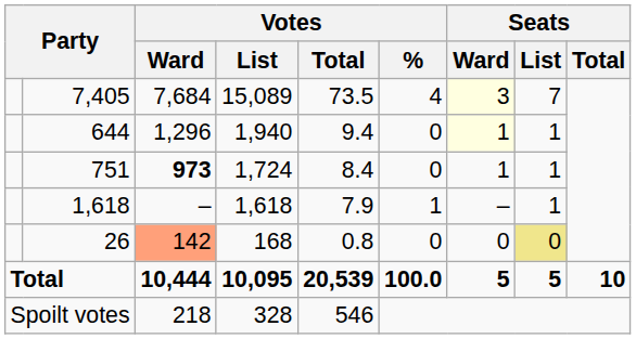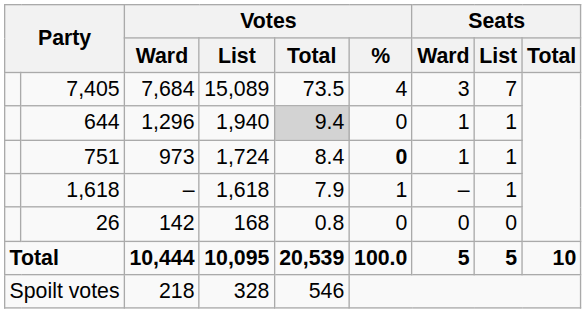7,405 | Seats / Ward: lightyellow background -> no background
644 | Votes / Total: no background -> lightgrey background
644 | Seats / Ward: lightyellow background -> no background
751 | Votes / Ward: bold -> normal
751 | Votes / %: normal -> bold
26 | Votes / Ward: lightsalmon background -> no background
26 | Seats / List: khaki background -> no background
